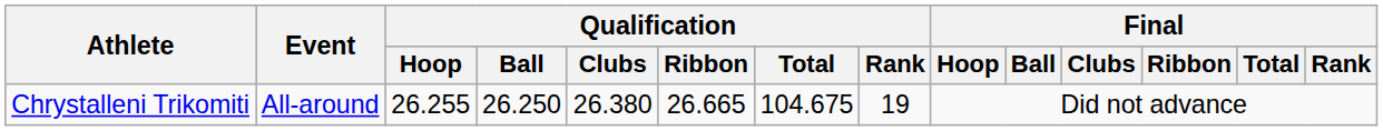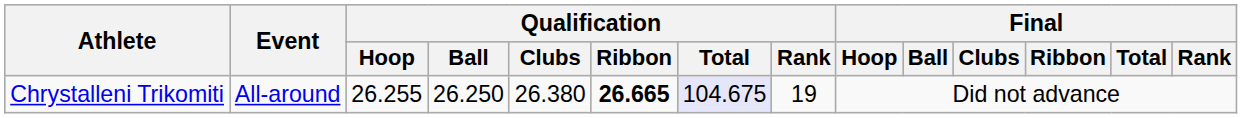row 3 | Qualification / Ribbon: normal -> bold
row 3 | Qualification / Total: no background -> lavender background
